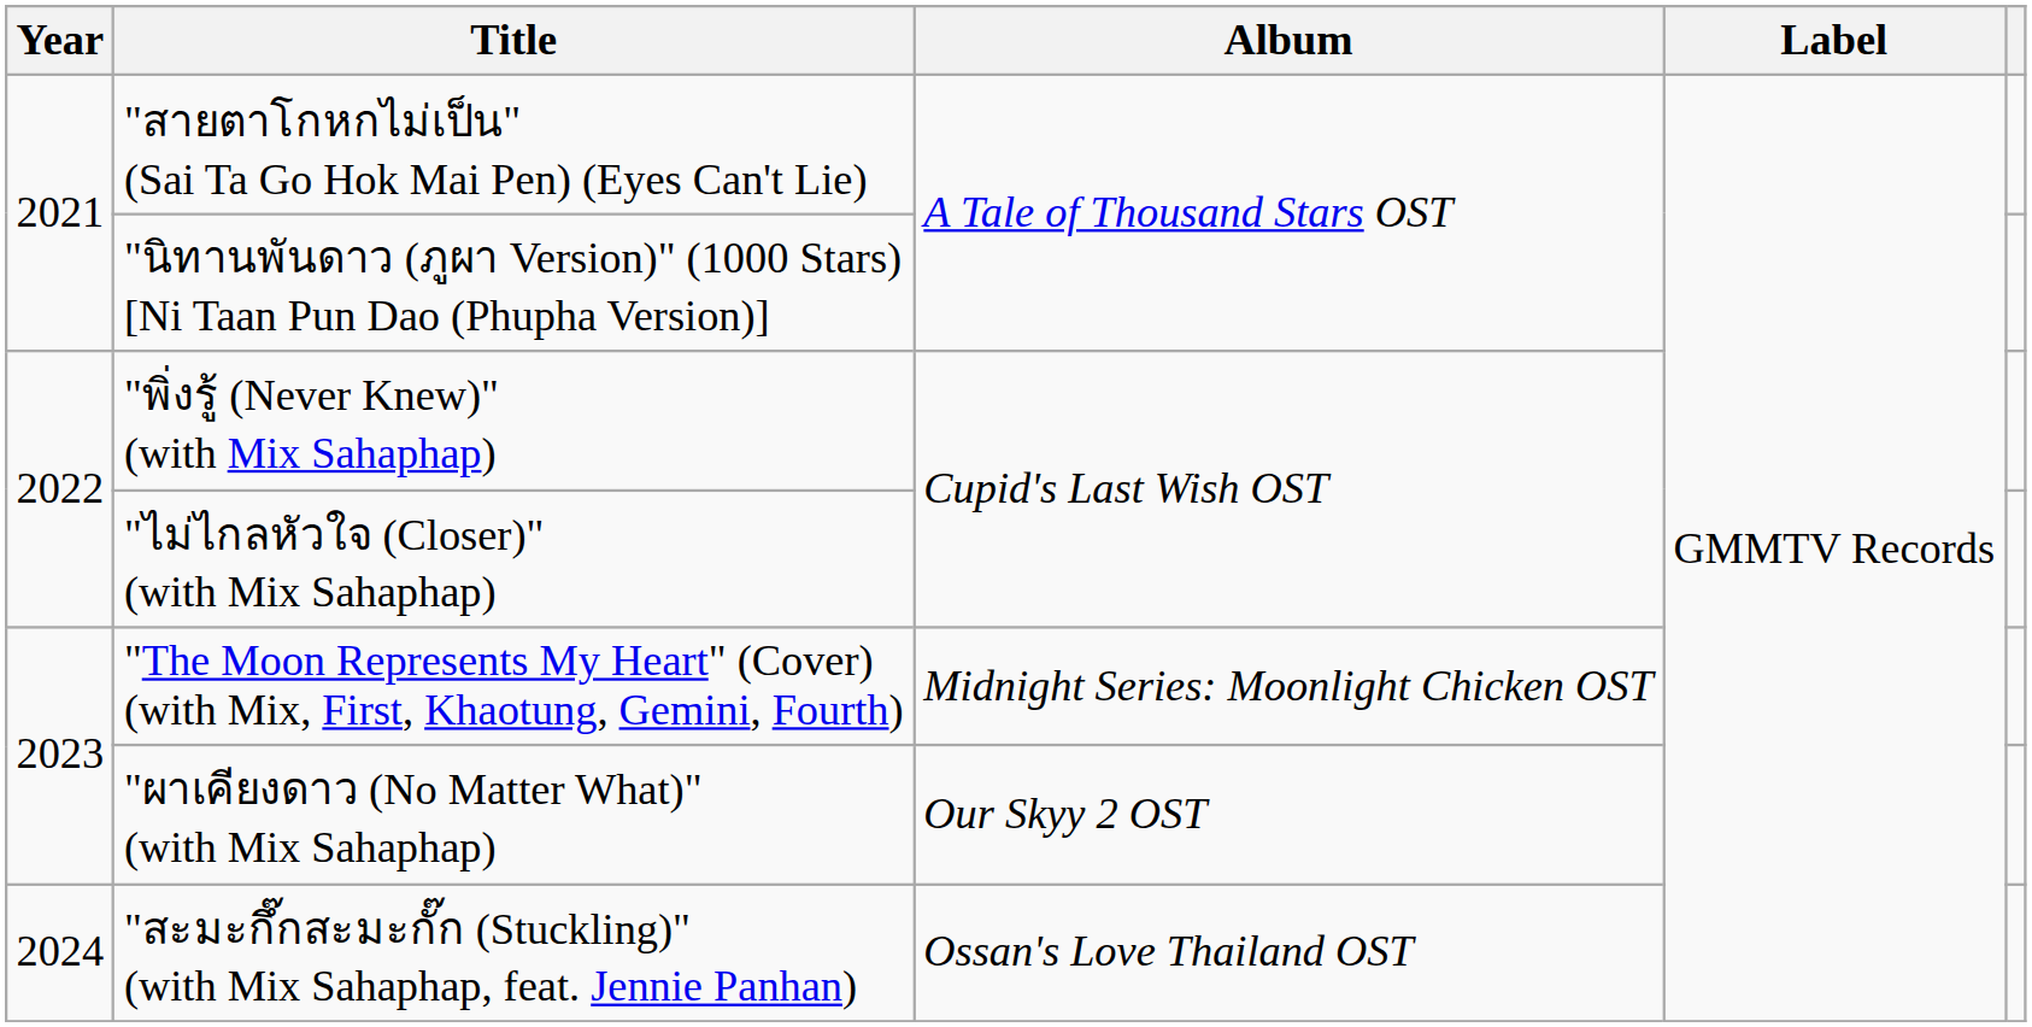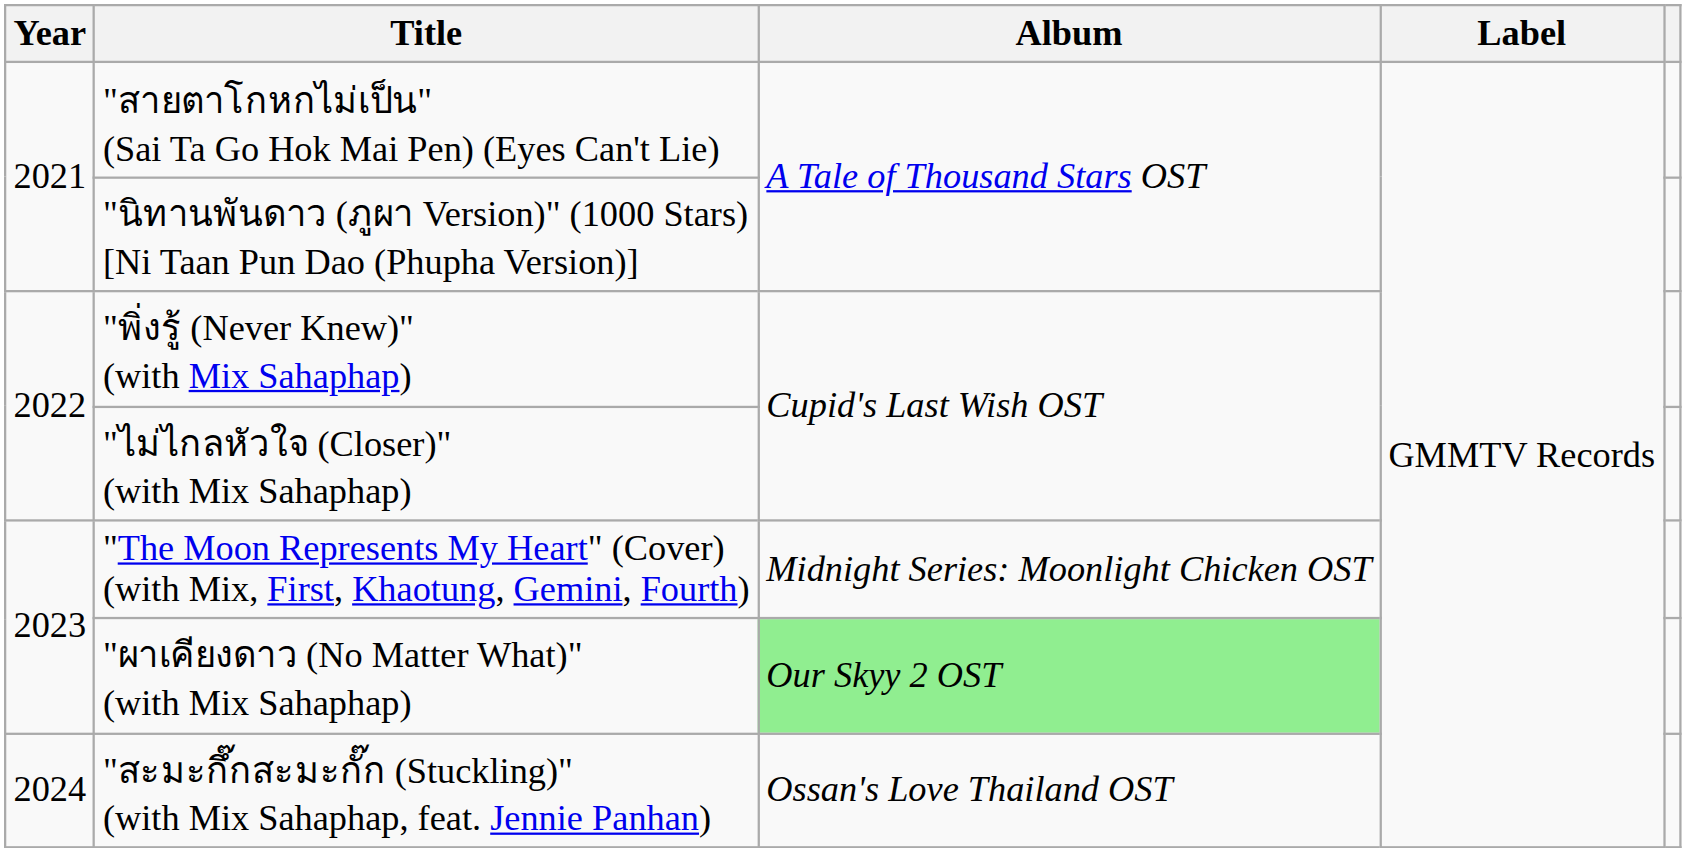"ผาเคียงดาว (No Matter What)" (with Mix Sahaphap) | Album: no background -> lightgreen background
